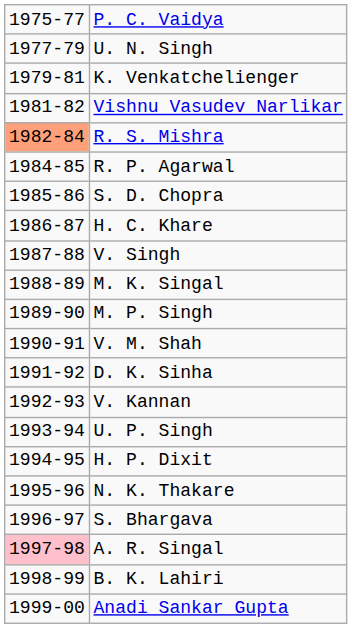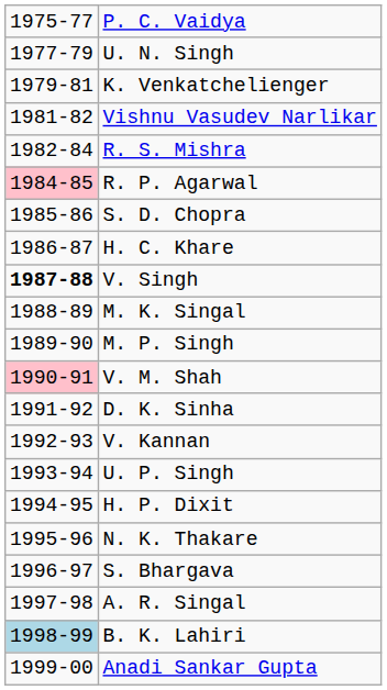R. S. Mishra | column 1: lightsalmon background -> no background
R. P. Agarwal | column 1: no background -> pink background
V. Singh | column 1: normal -> bold
V. M. Shah | column 1: no background -> pink background
A. R. Singal | column 1: pink background -> no background
B. K. Lahiri | column 1: no background -> lightblue background
